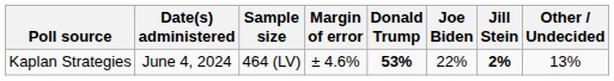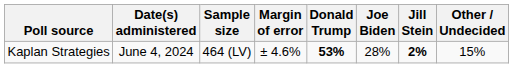Kaplan Strategies | Joe Biden: 22% -> 28%
Kaplan Strategies | Other / Undecided: 13% -> 15%
